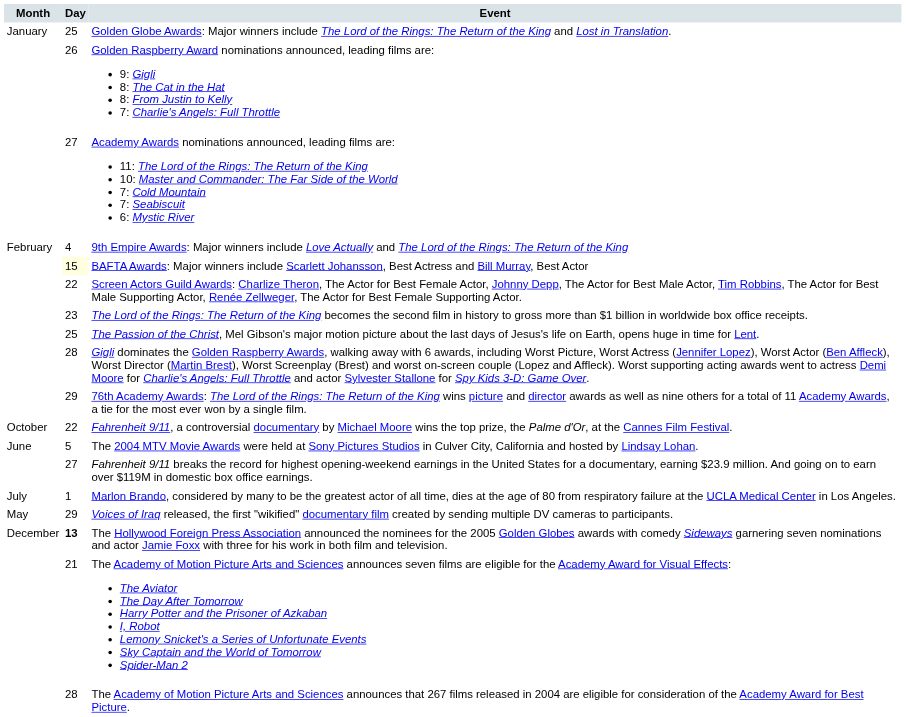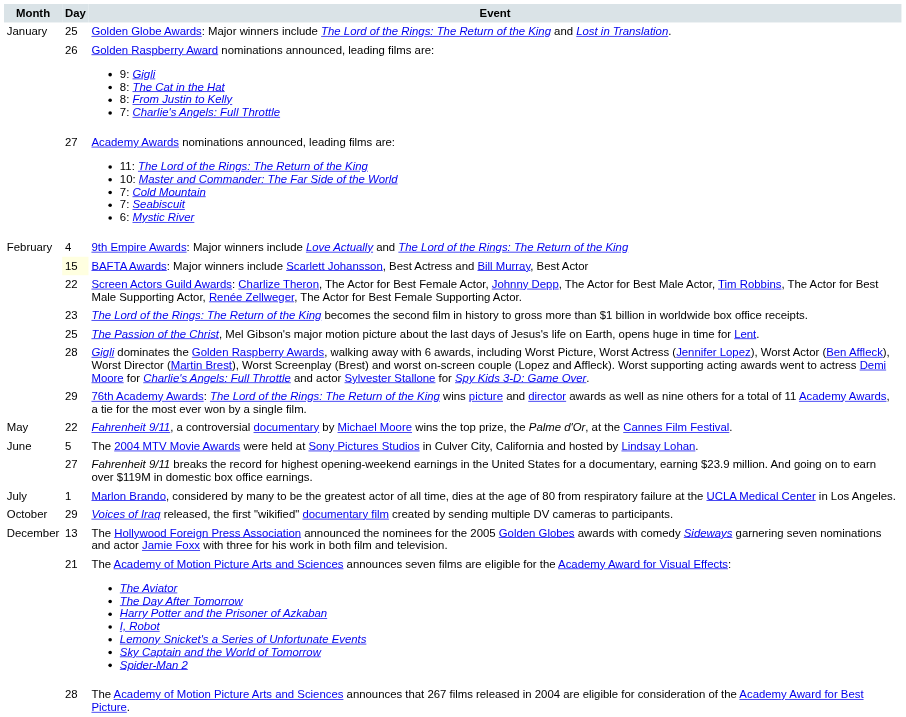row 12 | Month: October -> May
row 16 | Month: May -> October
row 17 | Day: bold -> normal
